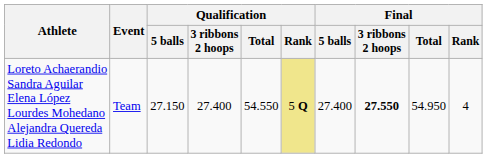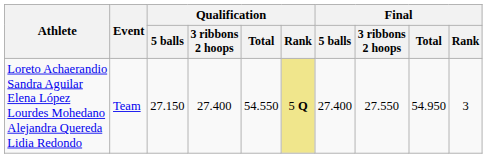row 3 | Final / 3 ribbons 2 hoops: bold -> normal
row 3 | Final / Rank: 4 -> 3
